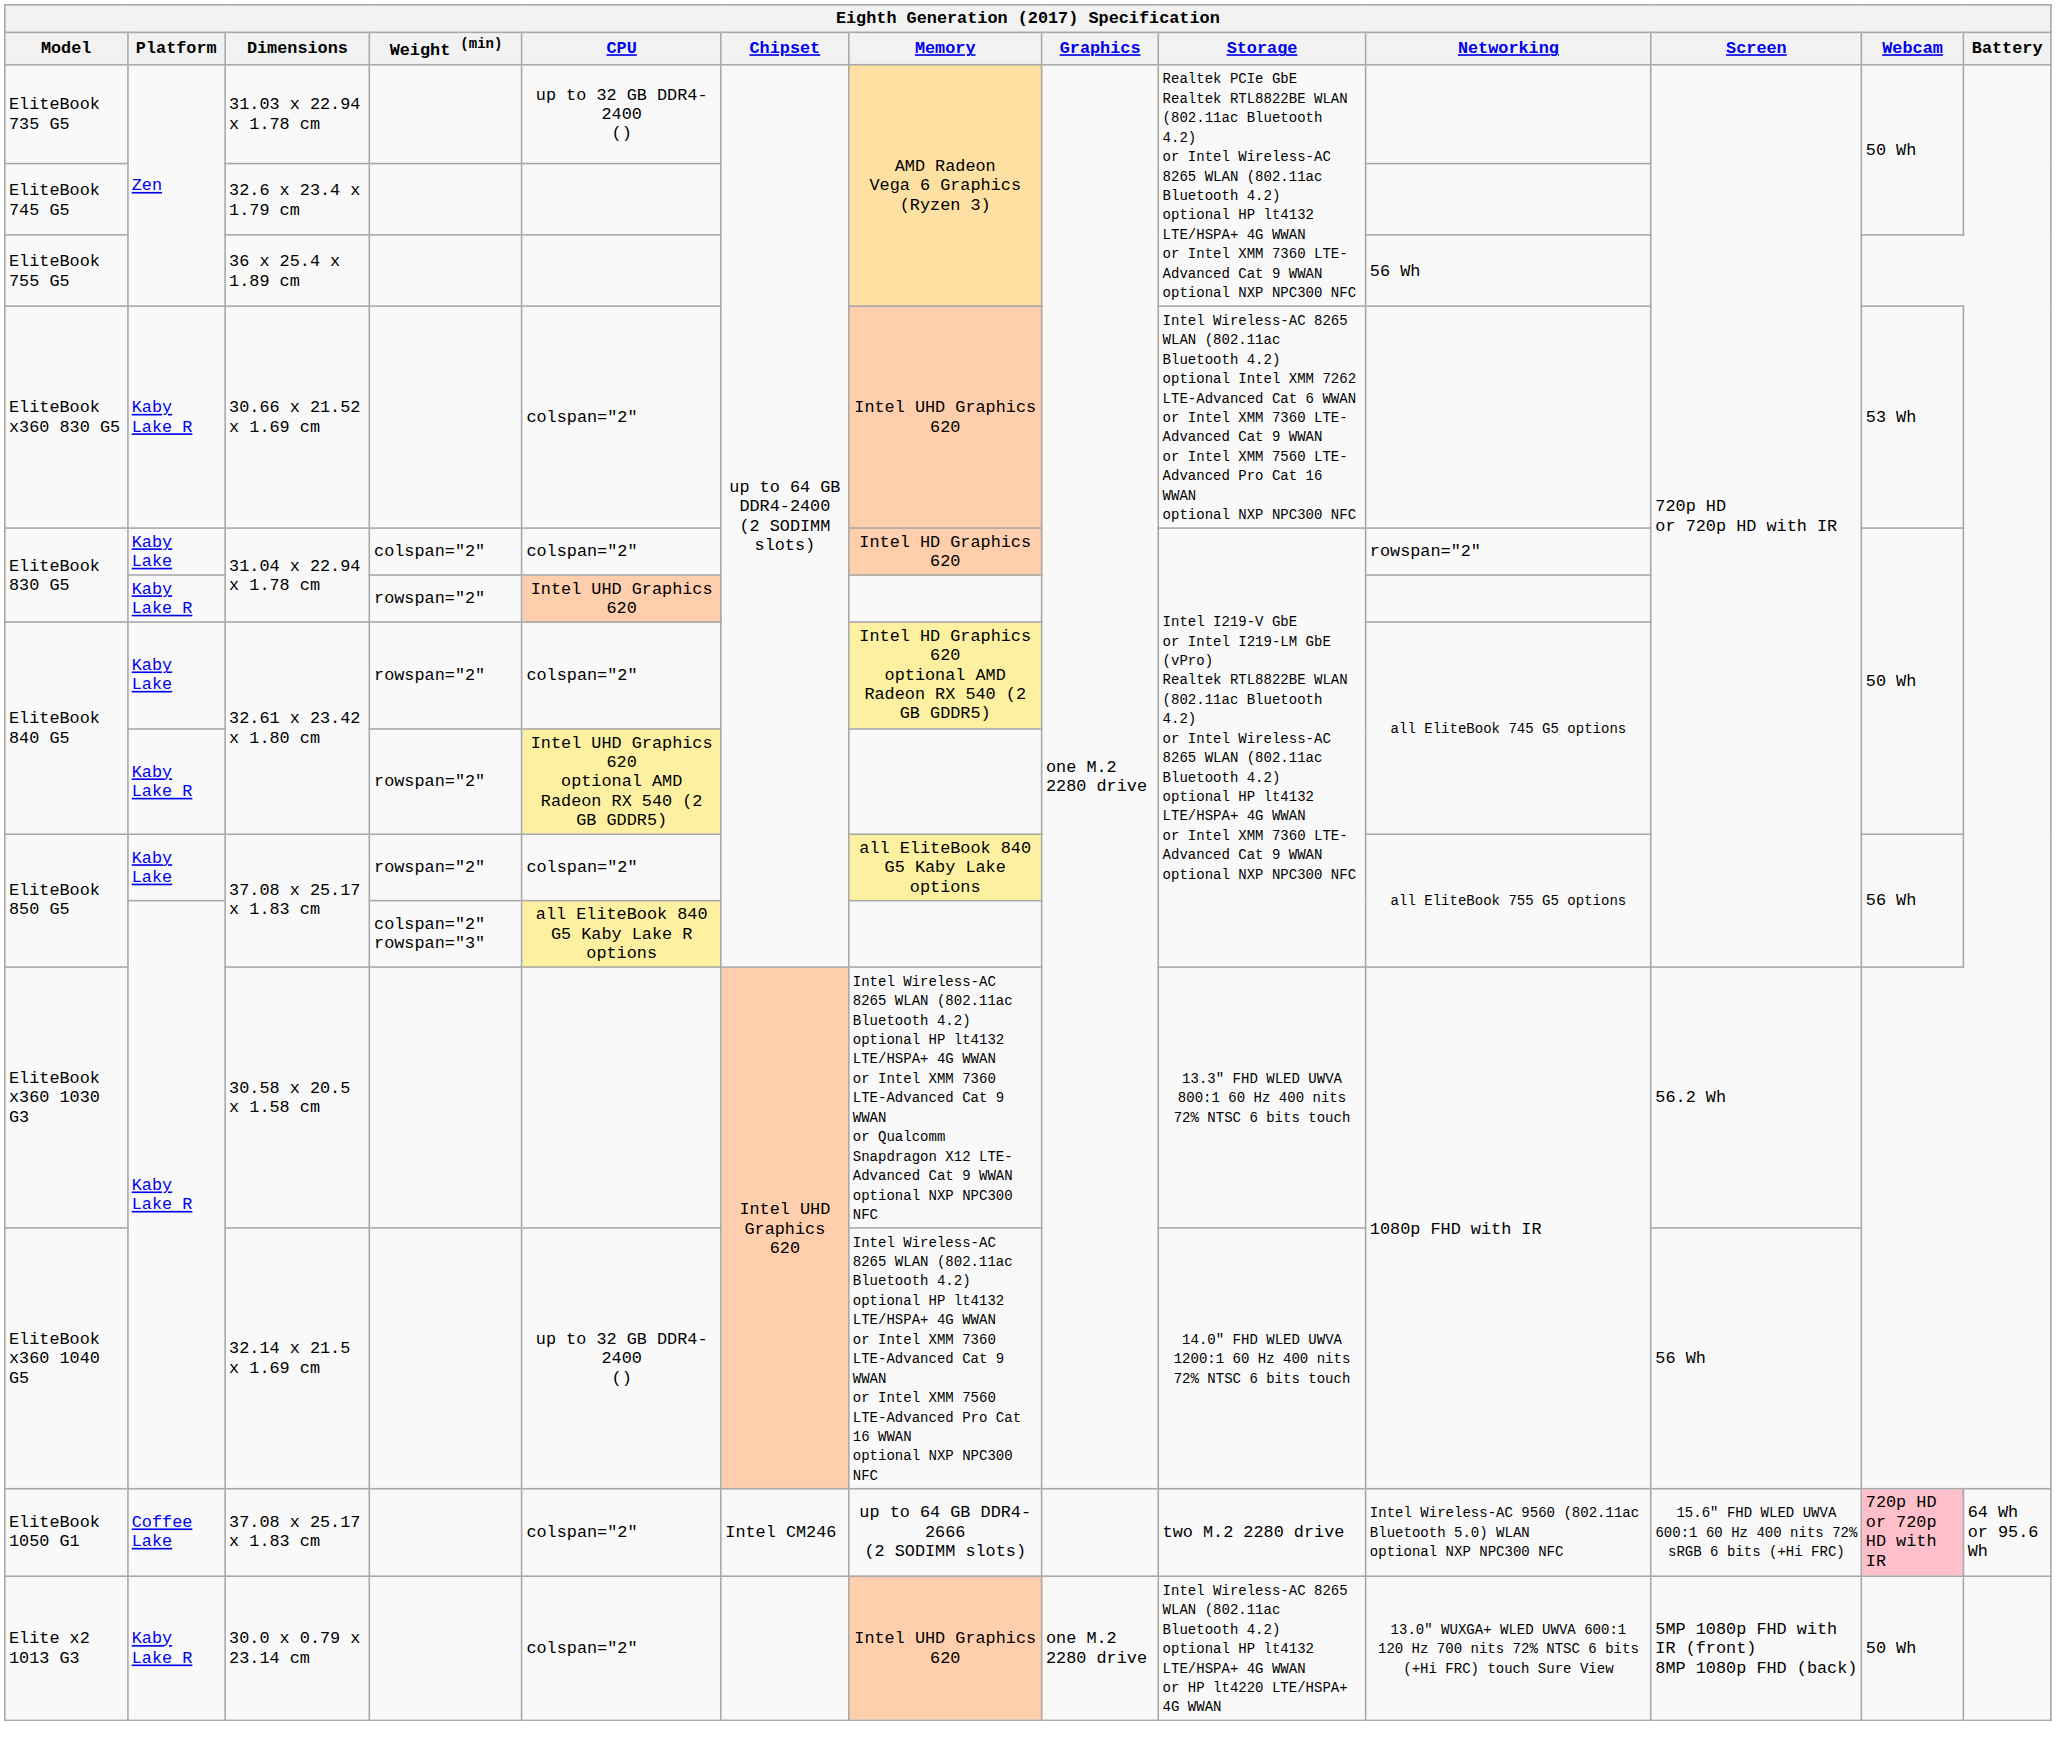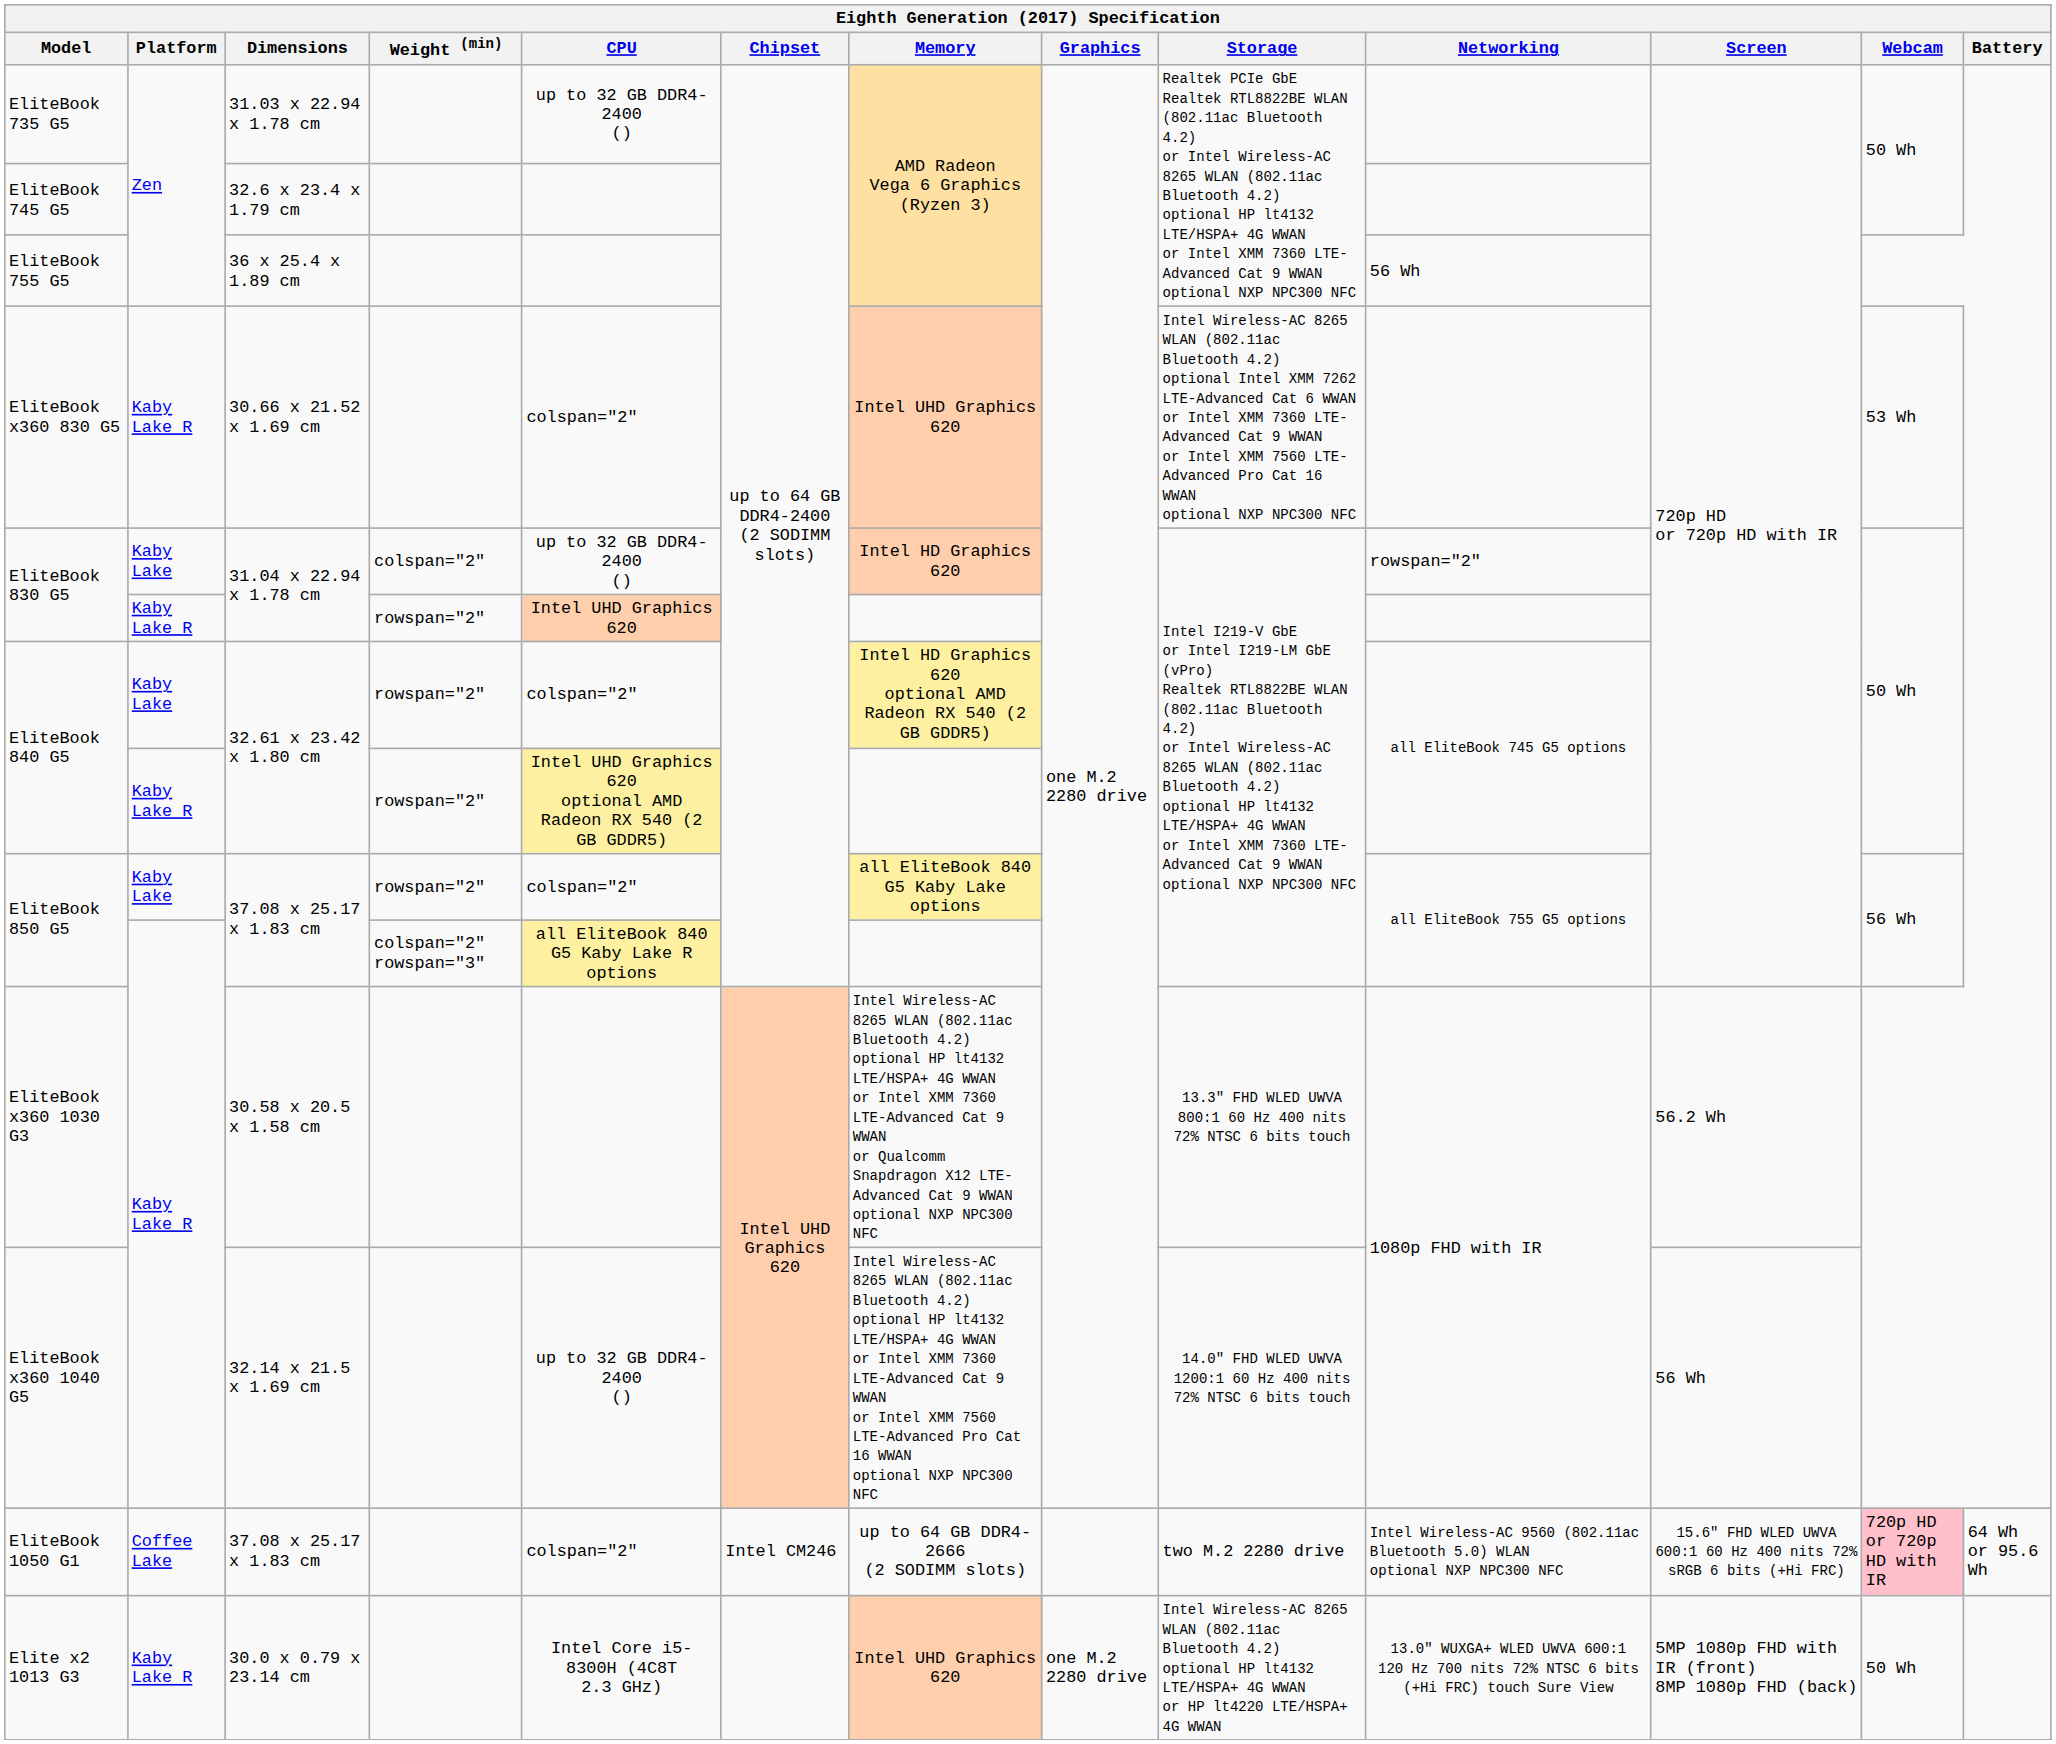EliteBook 830 G5 / Kaby Lake | CPU: colspan="2" -> up to 32 GB DDR4-2400 ()
Elite x2 1013 G3 | CPU: colspan="2" -> Intel Core i5-8300H (4C8T 2.3 GHz)
